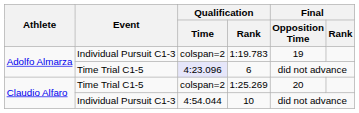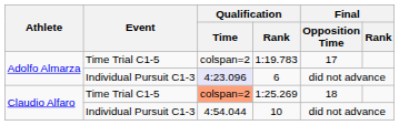1:19.783 | Event: Individual Pursuit C1-3 -> Time Trial C1-5
1:19.783 | Final / Opposition Time: 19 -> 17
6 | Event: Time Trial C1-5 -> Individual Pursuit C1-3
1:25.269 | Qualification / Time: no background -> lightsalmon background
1:25.269 | Final / Opposition Time: 20 -> 18
